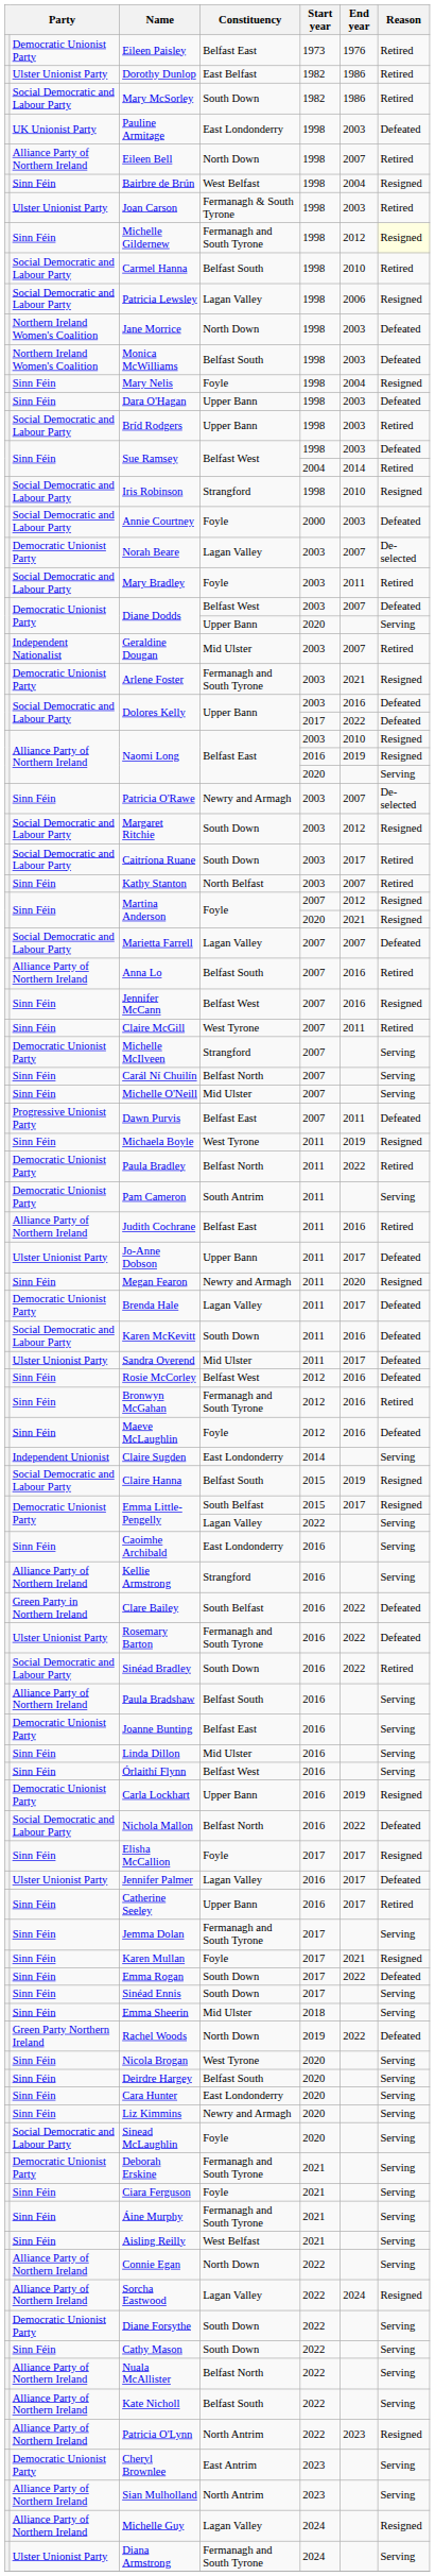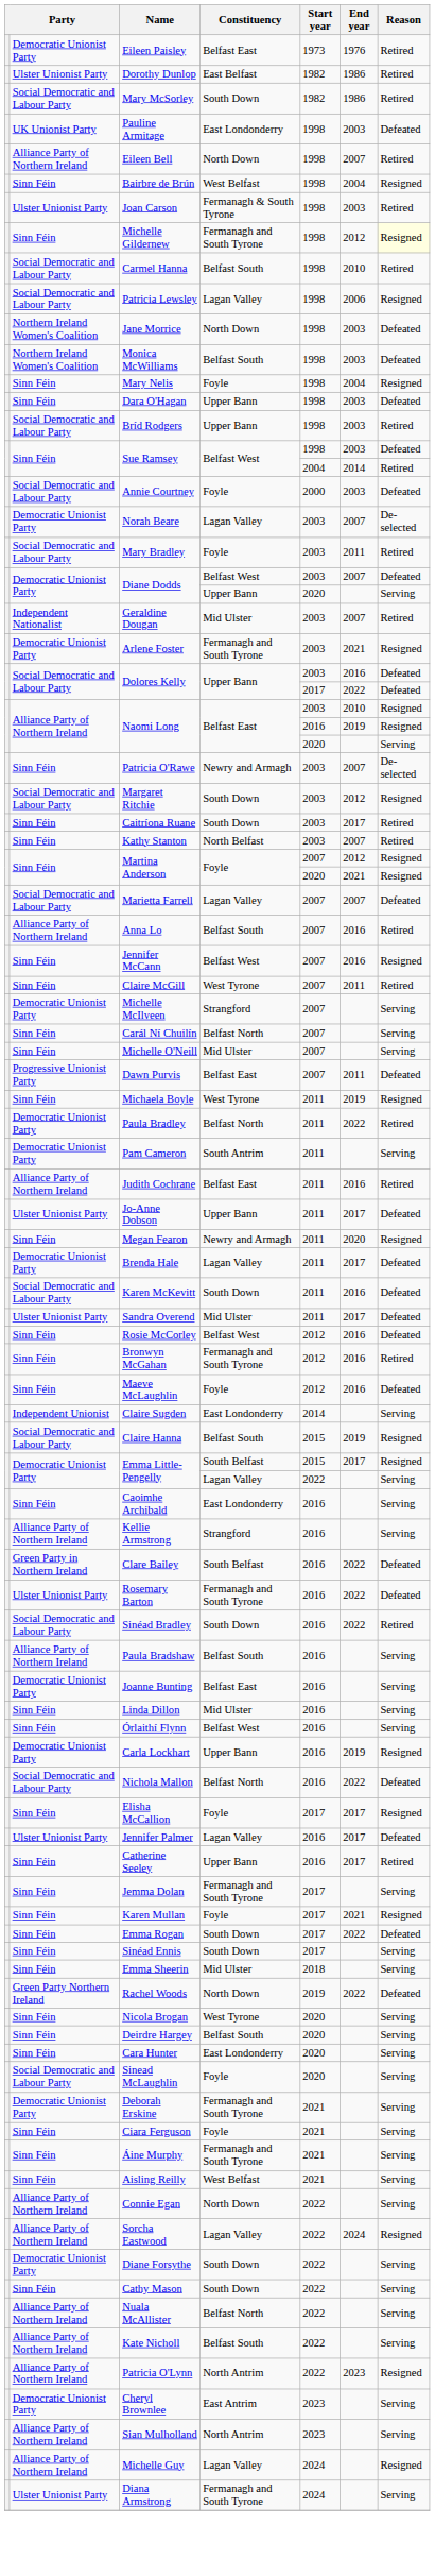- row: Social Democratic and Labour Party | Iris Robinson | Strangford | 1998 | 2010 | Resigned
Caitríona Ruane | column 2: Social Democratic and Labour Party -> Sinn Féin
- row: Sinn Féin | Liz Kimmins | Newry and Armagh | 2020 | Serving
